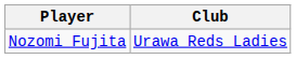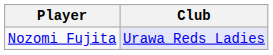Nozomi Fujita | Club: no background -> lavender background
